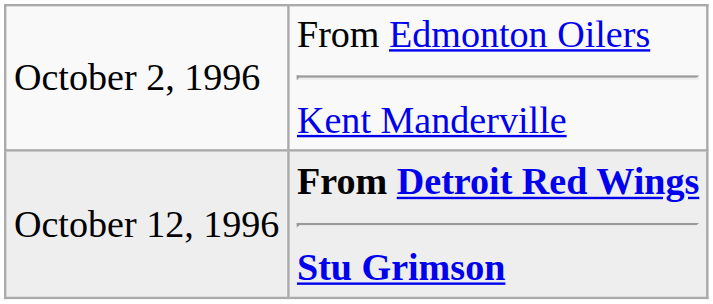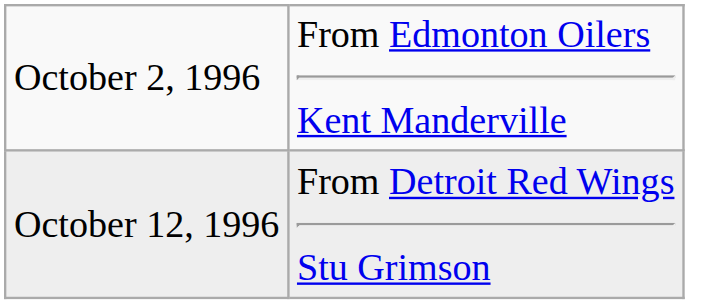October 12, 1996 | column 2: bold -> normal
